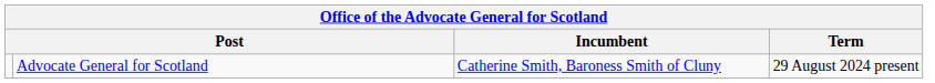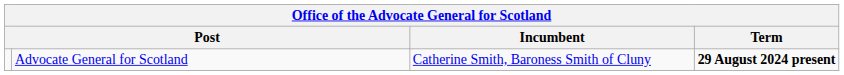Advocate General for Scotland | Term: normal -> bold
